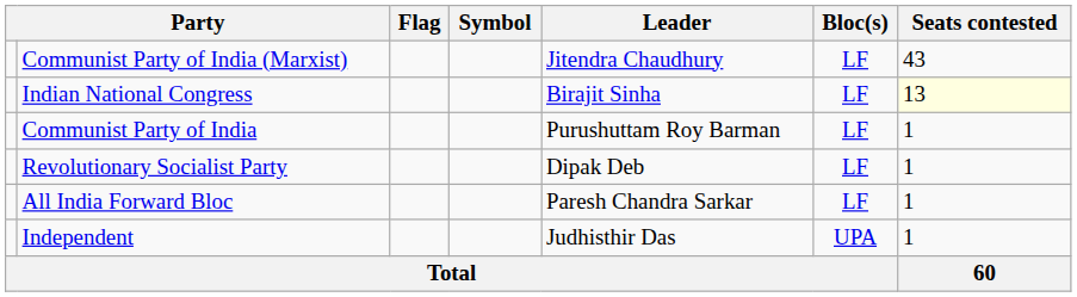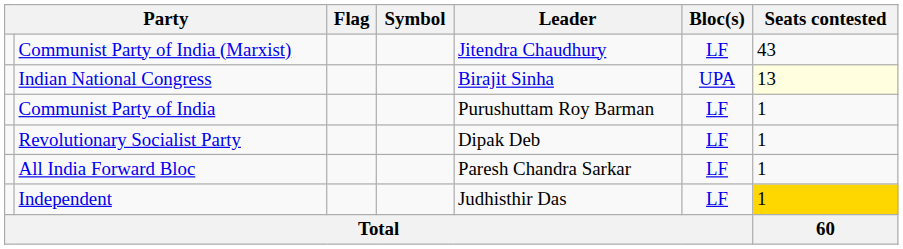Indian National Congress | Bloc(s): LF -> UPA
Independent | Bloc(s): UPA -> LF
Independent | Seats contested: no background -> gold background
